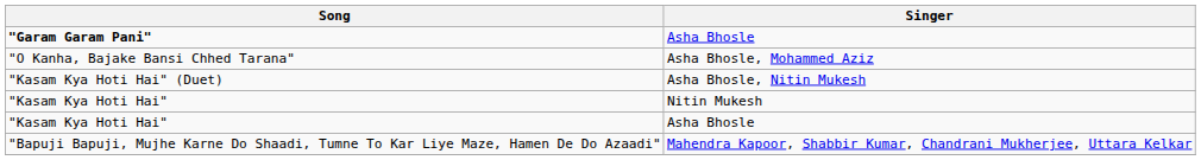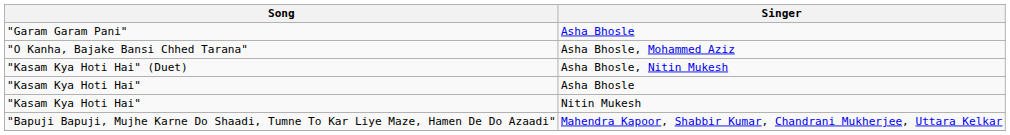row 2 | Song: bold -> normal
row 5 | Singer: Nitin Mukesh -> Asha Bhosle
row 6 | Singer: Asha Bhosle -> Nitin Mukesh
